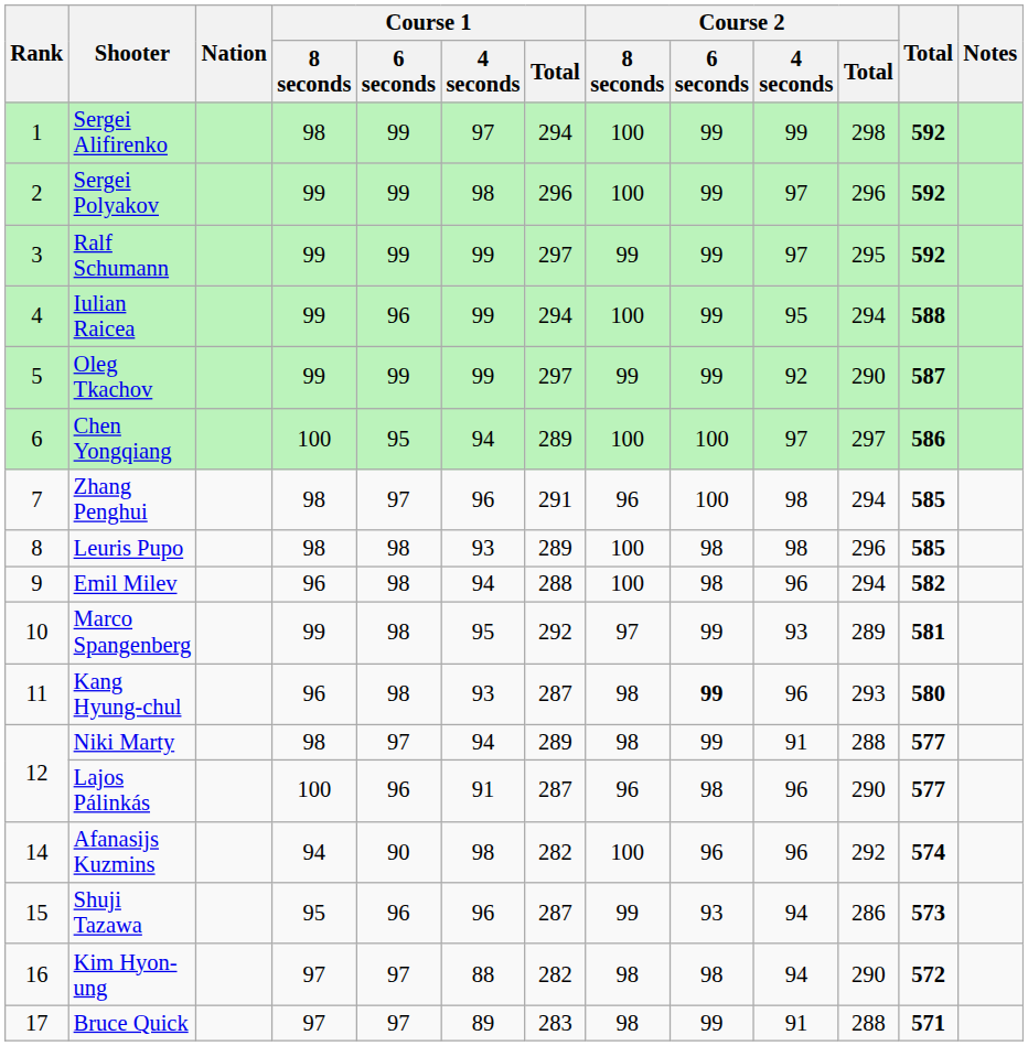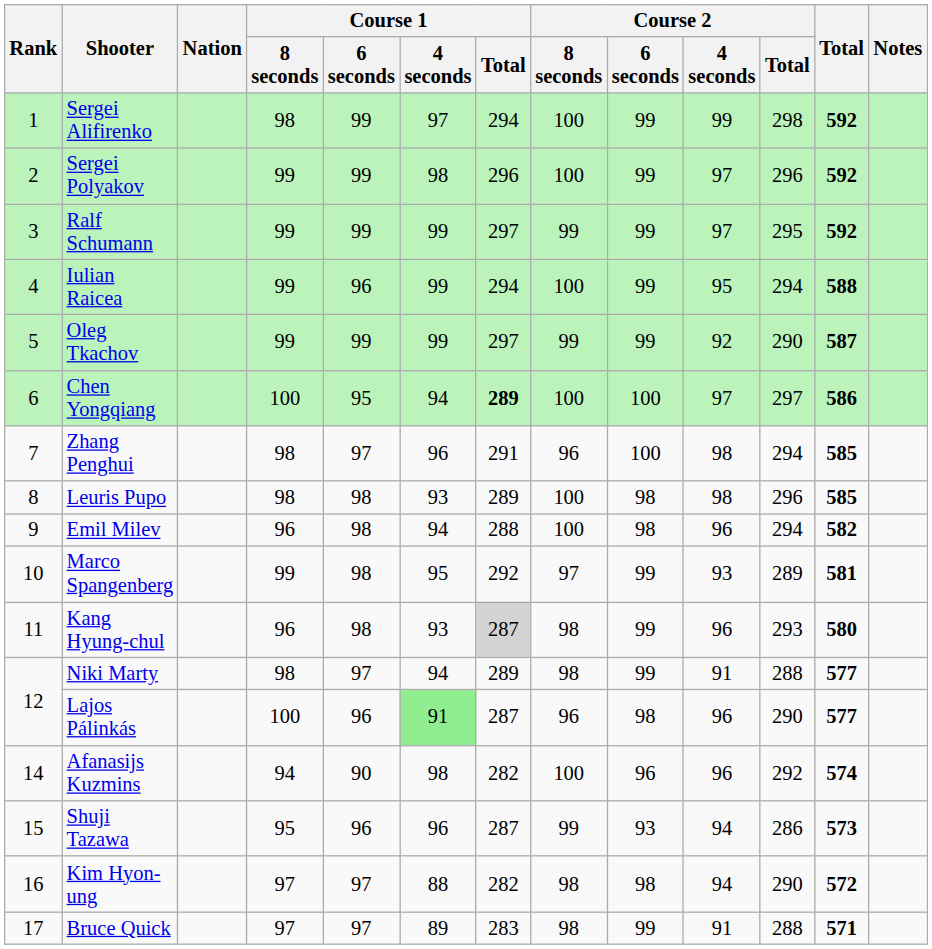Chen Yongqiang | Course 1 / Total: normal -> bold
Kang Hyung-chul | Course 1 / Total: no background -> lightgrey background
Kang Hyung-chul | Course 2 / 6 seconds: bold -> normal
Lajos Pálinkás | Course 1 / 4 seconds: no background -> lightgreen background
